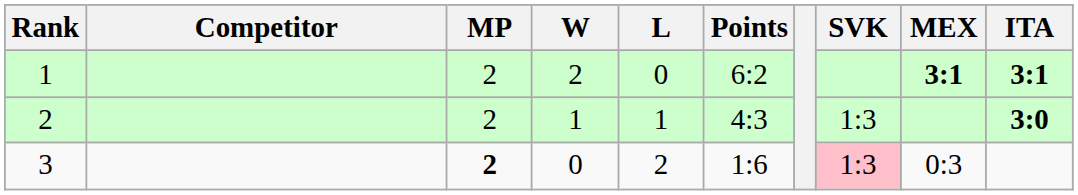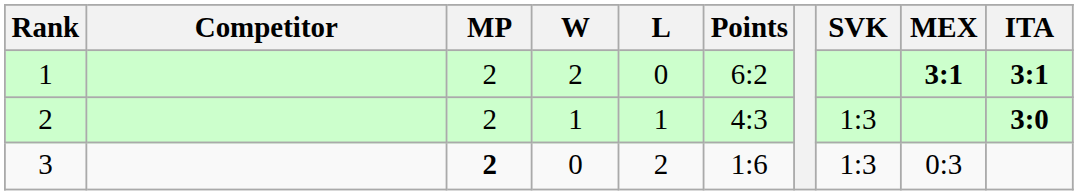3 | SVK: pink background -> no background
